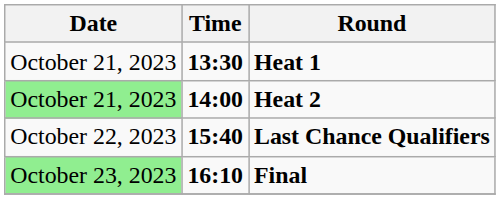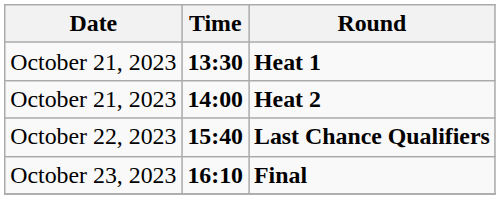Heat 2 | Date: lightgreen background -> no background
Final | Date: lightgreen background -> no background
